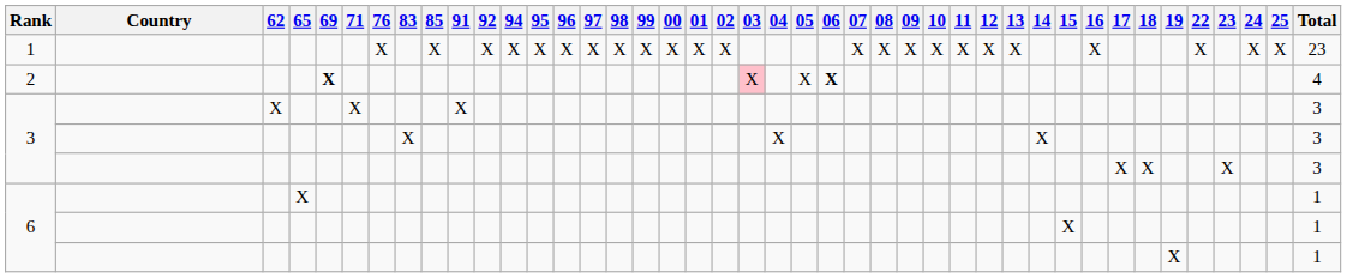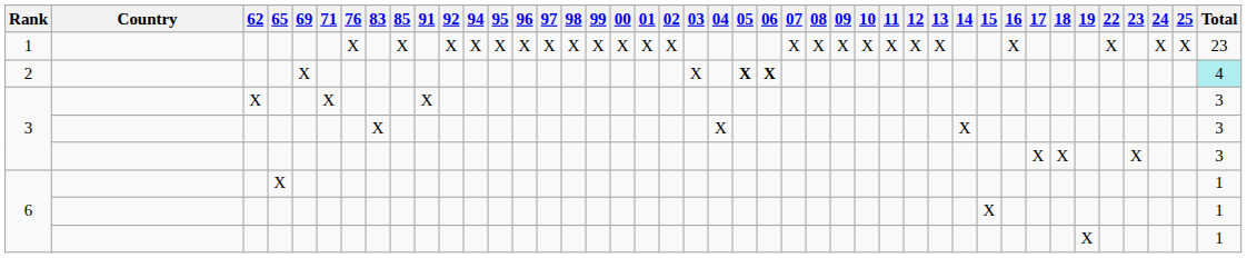2 | 69: bold -> normal
2 | 03: pink background -> no background
2 | 05: normal -> bold
2 | Total: no background -> paleturquoise background
